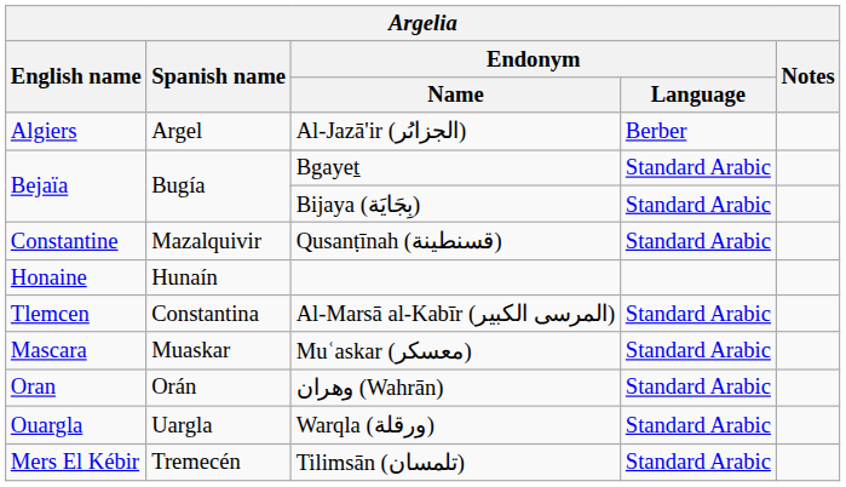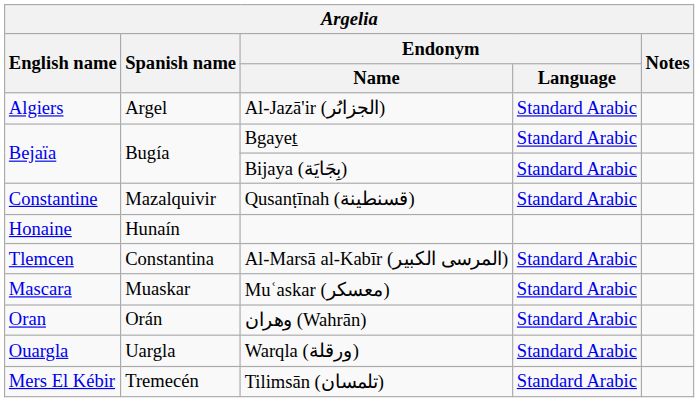Al-Jazā'ir (الجزاٮُر) | Endonym / Language: Berber -> Standard Arabic
